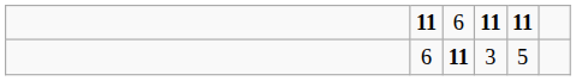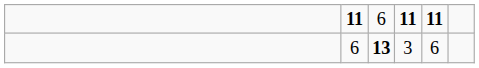row 2 | column 3: 11 -> 13
row 2 | column 5: 5 -> 6
